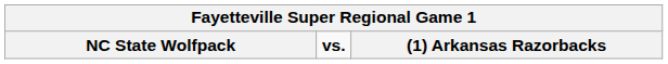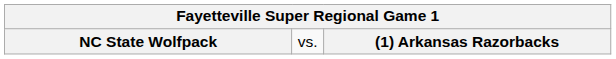NC State Wolfpack | column 2: bold -> normal
